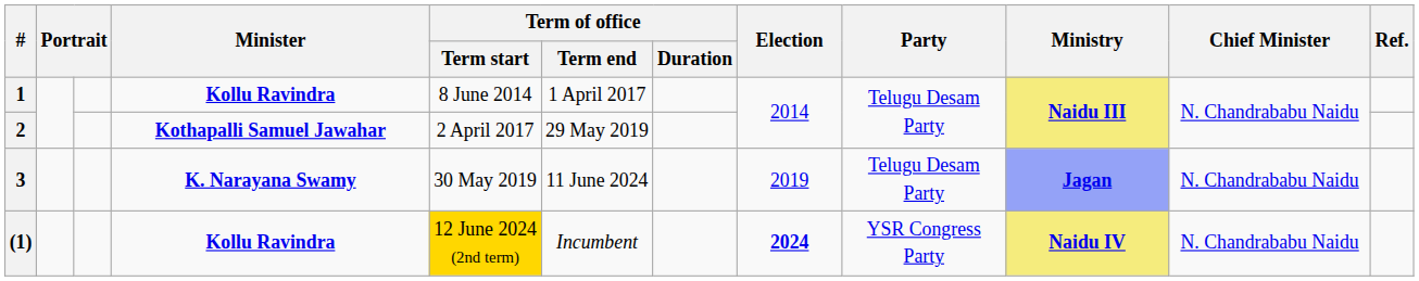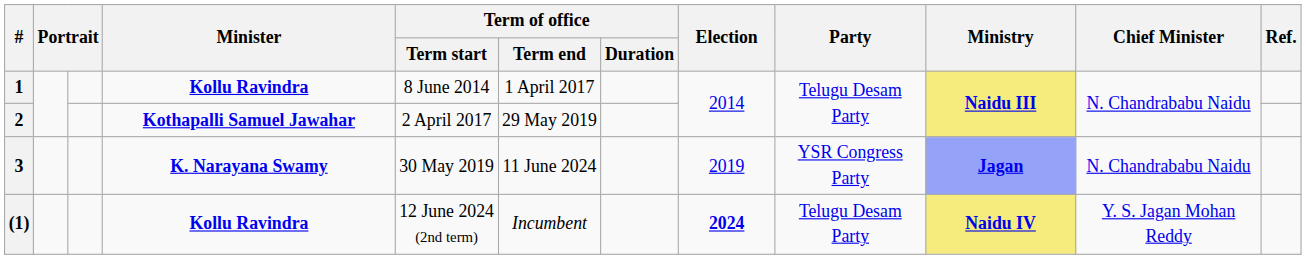3 | Party: Telugu Desam Party -> YSR Congress Party
(1) | Term of office / Term start: gold background -> no background
(1) | Party: YSR Congress Party -> Telugu Desam Party
(1) | Chief Minister: N. Chandrababu Naidu -> Y. S. Jagan Mohan Reddy
